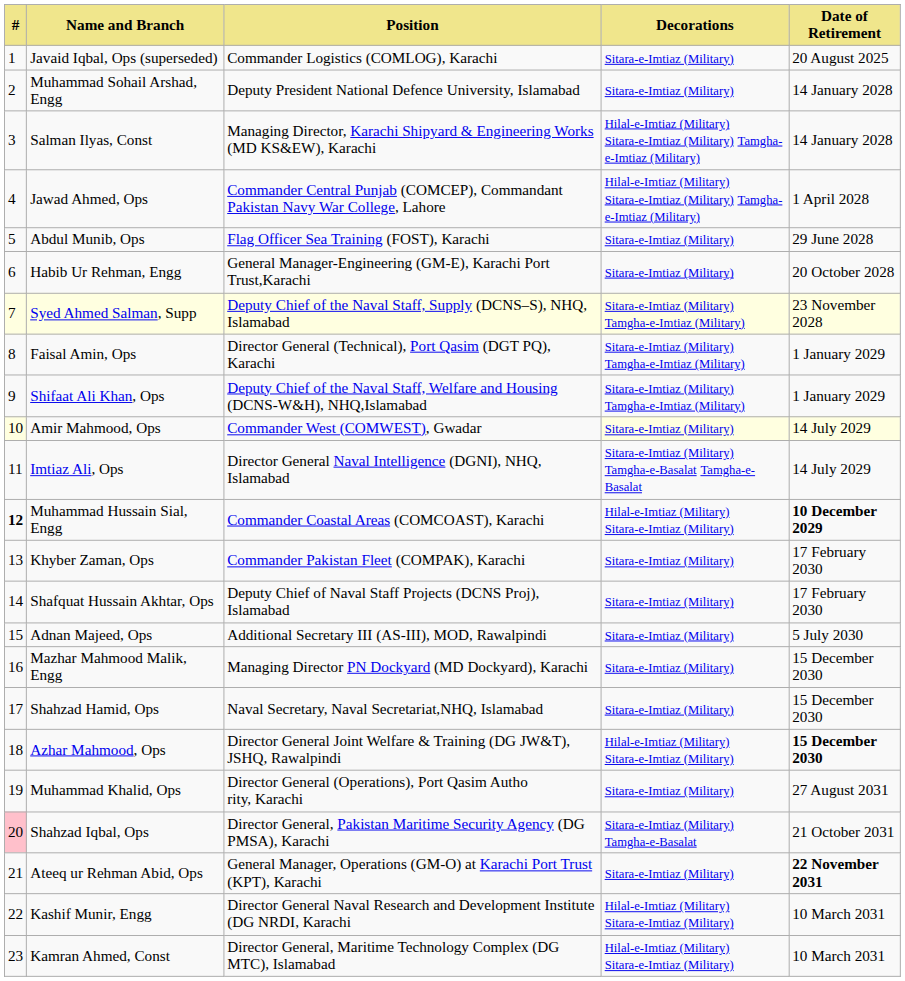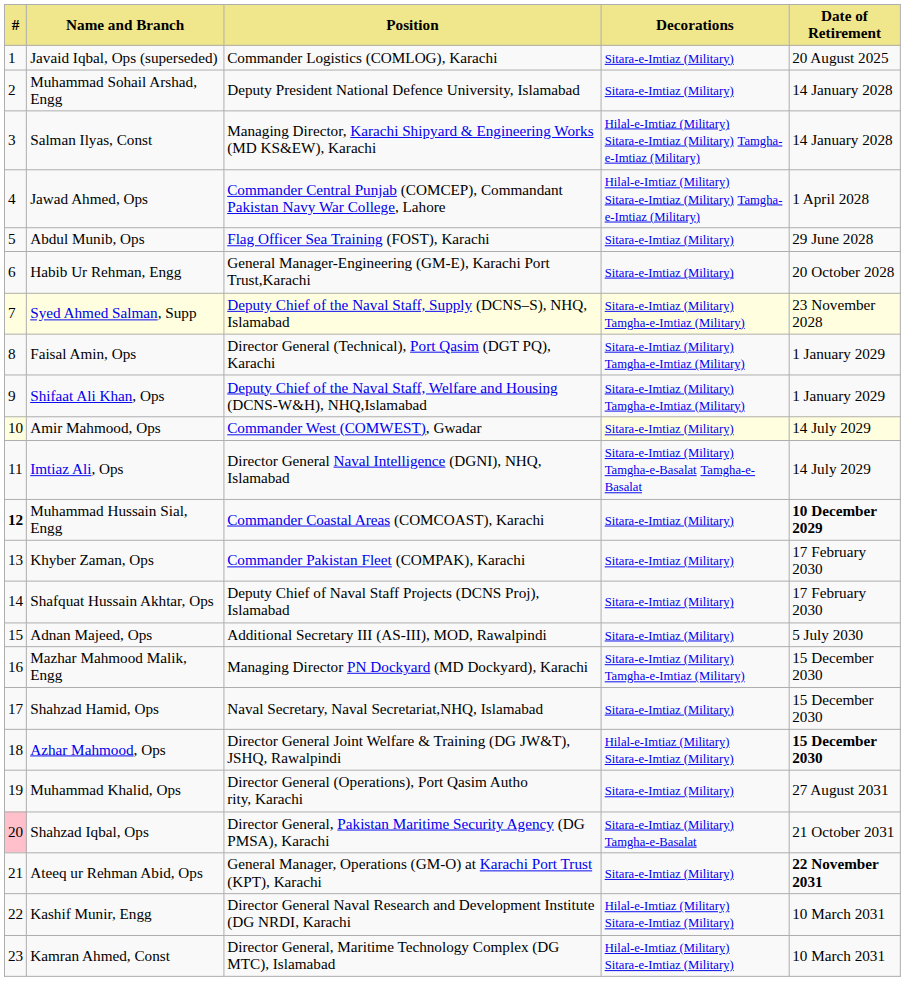Muhammad Hussain Sial, Engg | Decorations: Hilal-e-Imtiaz (Military) Sitara-e-Imtiaz (Military) -> Sitara-e-Imtiaz (Military)
Mazhar Mahmood Malik, Engg | Decorations: Sitara-e-Imtiaz (Military) -> Sitara-e-Imtiaz (Military) Tamgha-e-Imtiaz (Military)
